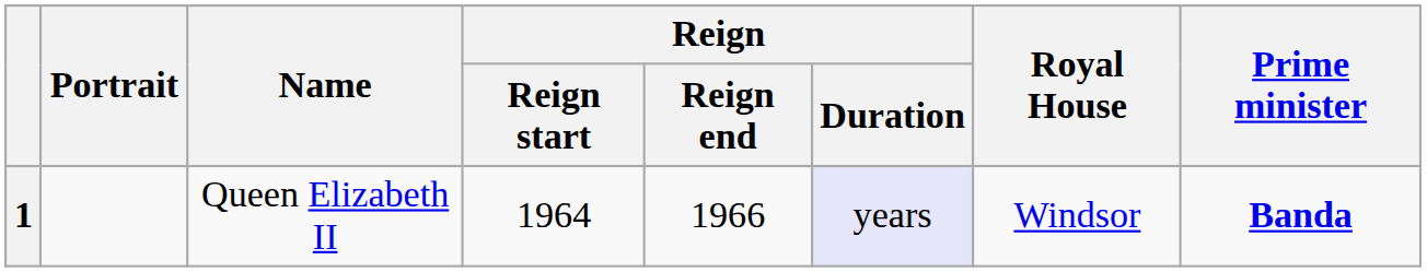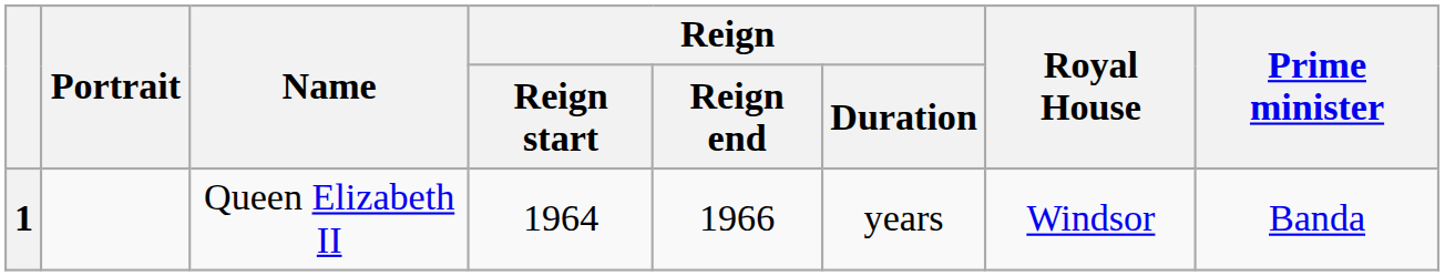1 | Reign / Duration: lavender background -> no background
1 | Prime minister: bold -> normal
